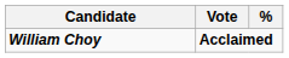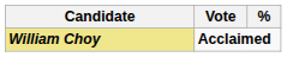William Choy | Candidate: no background -> khaki background
